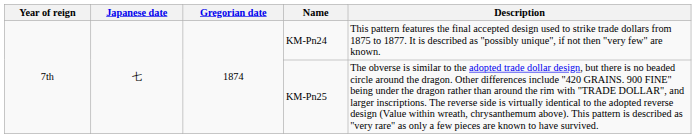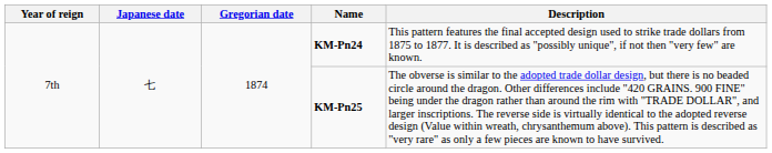KM-Pn24 | Name: normal -> bold
KM-Pn25 | Name: normal -> bold
